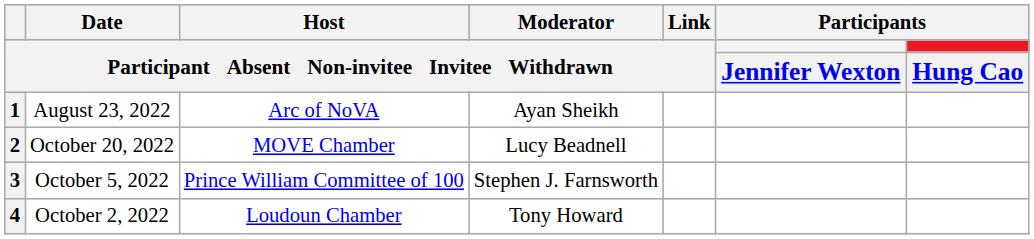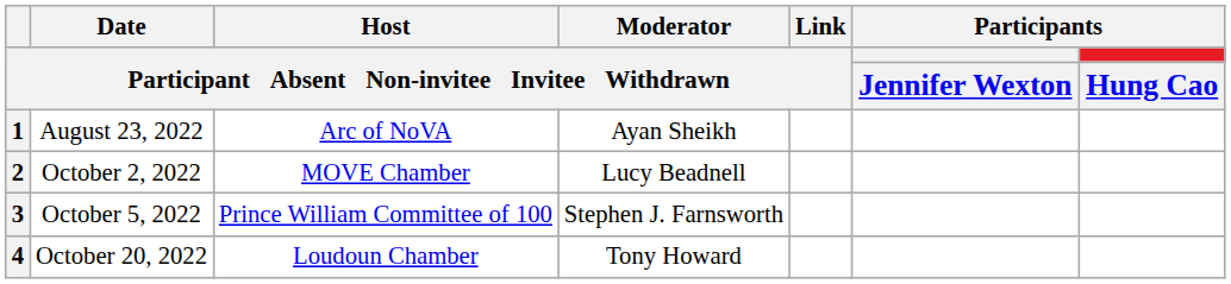2 | Date / Participant Absent Non-invitee Invitee Withdrawn: October 20, 2022 -> October 2, 2022
4 | Date / Participant Absent Non-invitee Invitee Withdrawn: October 2, 2022 -> October 20, 2022
